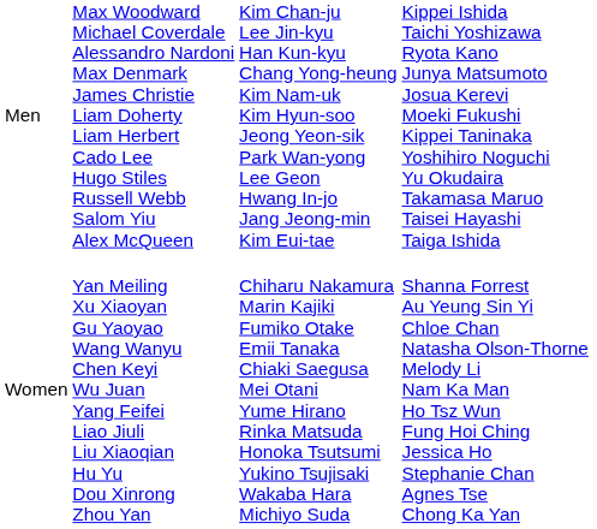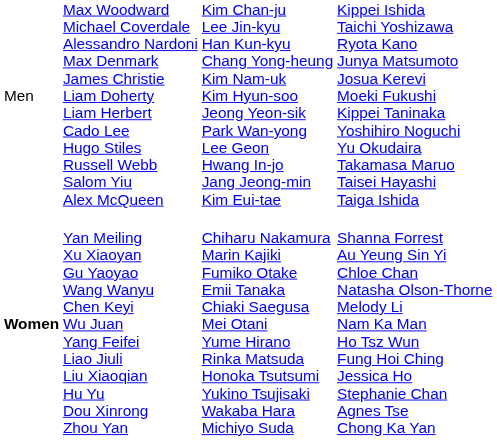Women | column 1: normal -> bold
